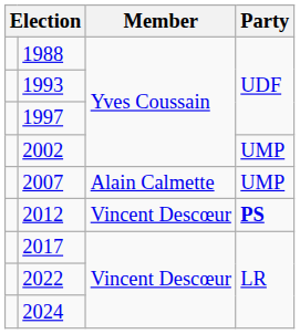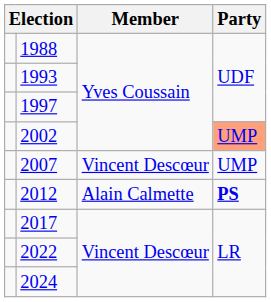2002 | Party: no background -> lightsalmon background
2007 | Member: Alain Calmette -> Vincent Descœur
2012 | Member: Vincent Descœur -> Alain Calmette
